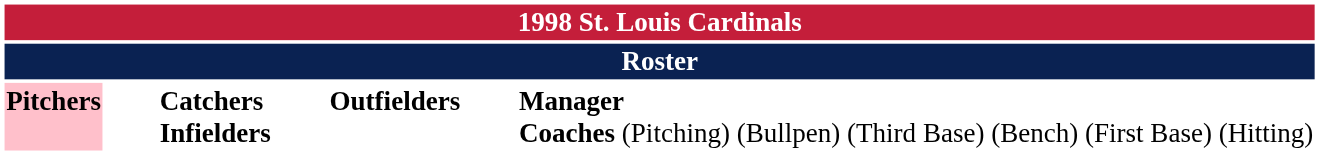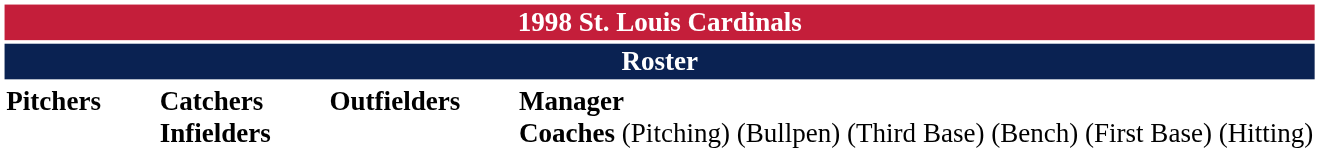Pitchers | column 1: pink background -> no background
